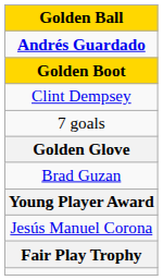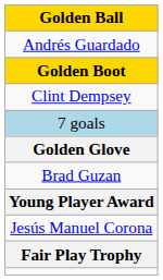Andrés Guardado | Golden Ball: bold -> normal
7 goals | Golden Ball: no background -> lightblue background
